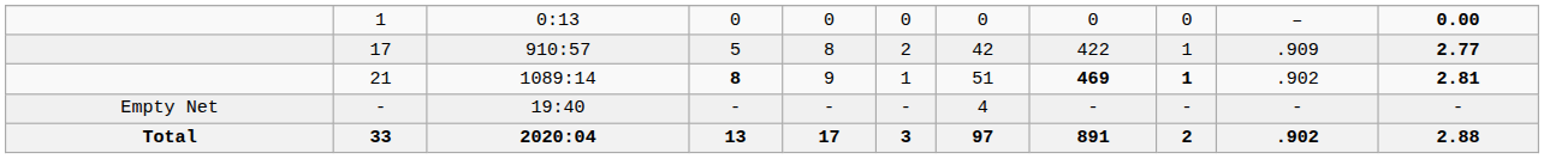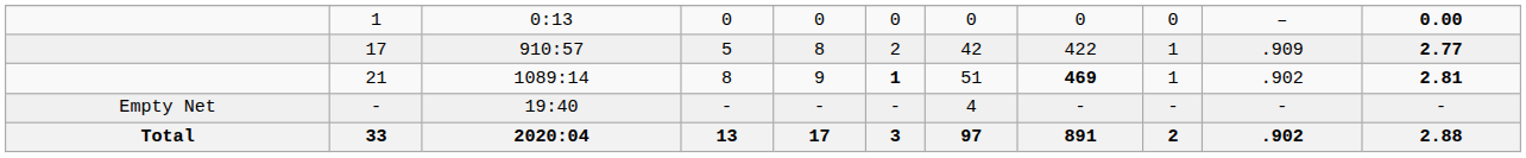21 | column 4: bold -> normal
21 | column 6: normal -> bold
21 | column 9: bold -> normal
